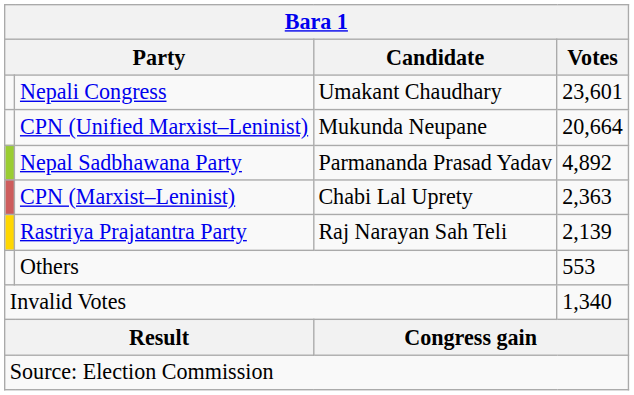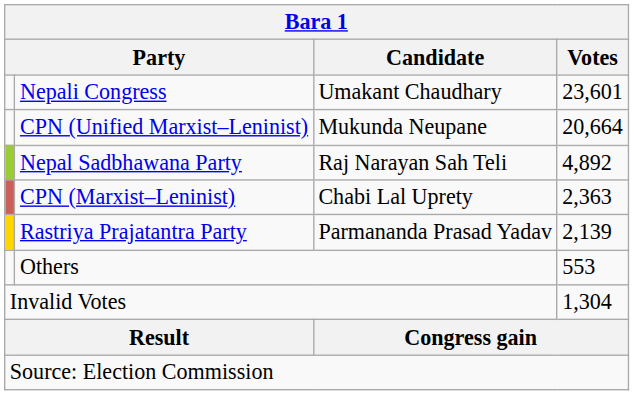Nepal Sadbhawana Party | Candidate: Parmananda Prasad Yadav -> Raj Narayan Sah Teli
Rastriya Prajatantra Party | Candidate: Raj Narayan Sah Teli -> Parmananda Prasad Yadav
Invalid Votes | Votes: 1,340 -> 1,304
